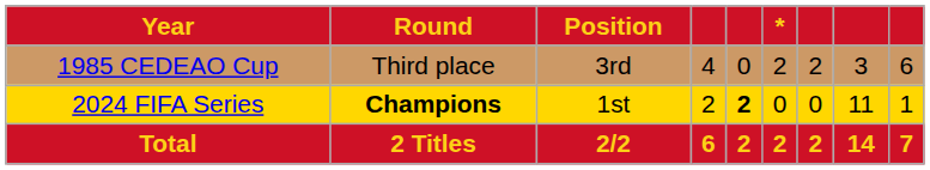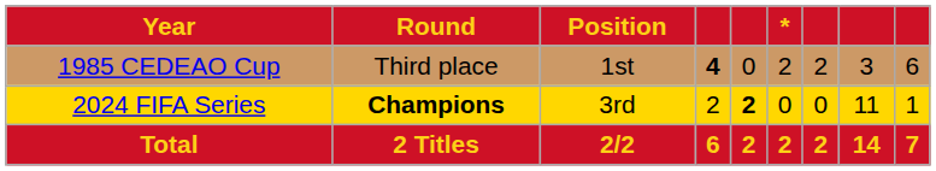1985 CEDEAO Cup | Position: 3rd -> 1st
1985 CEDEAO Cup | column 4: normal -> bold
2024 FIFA Series | Position: 1st -> 3rd
